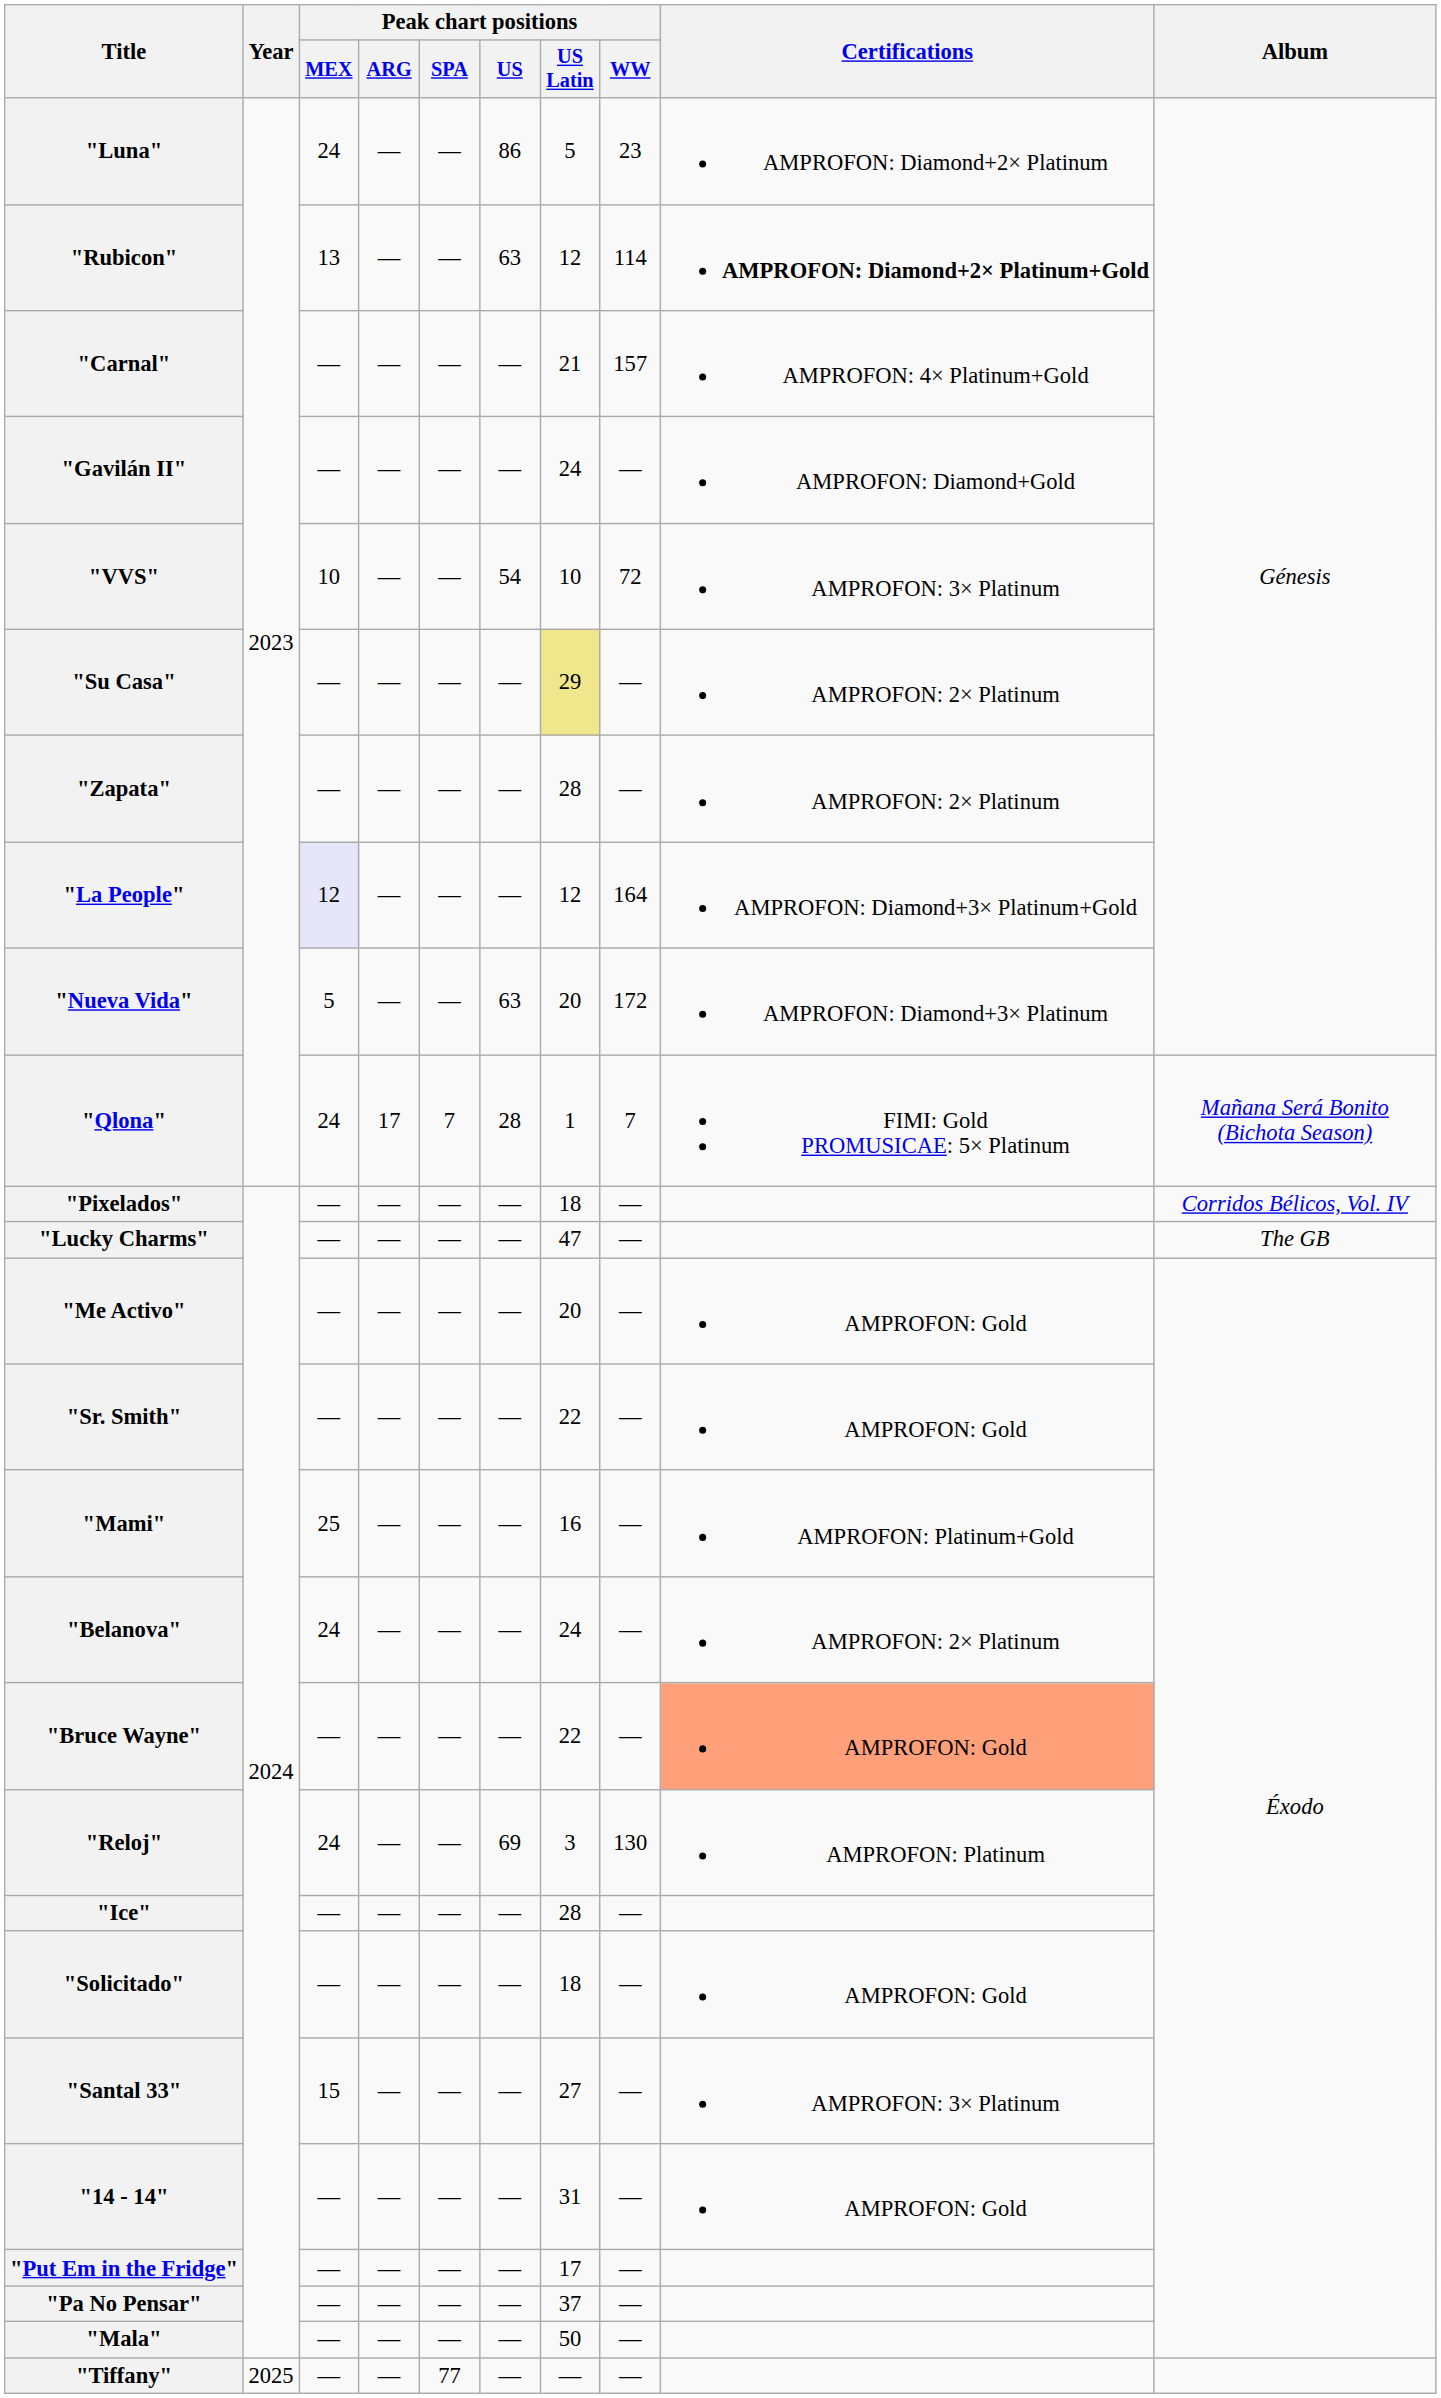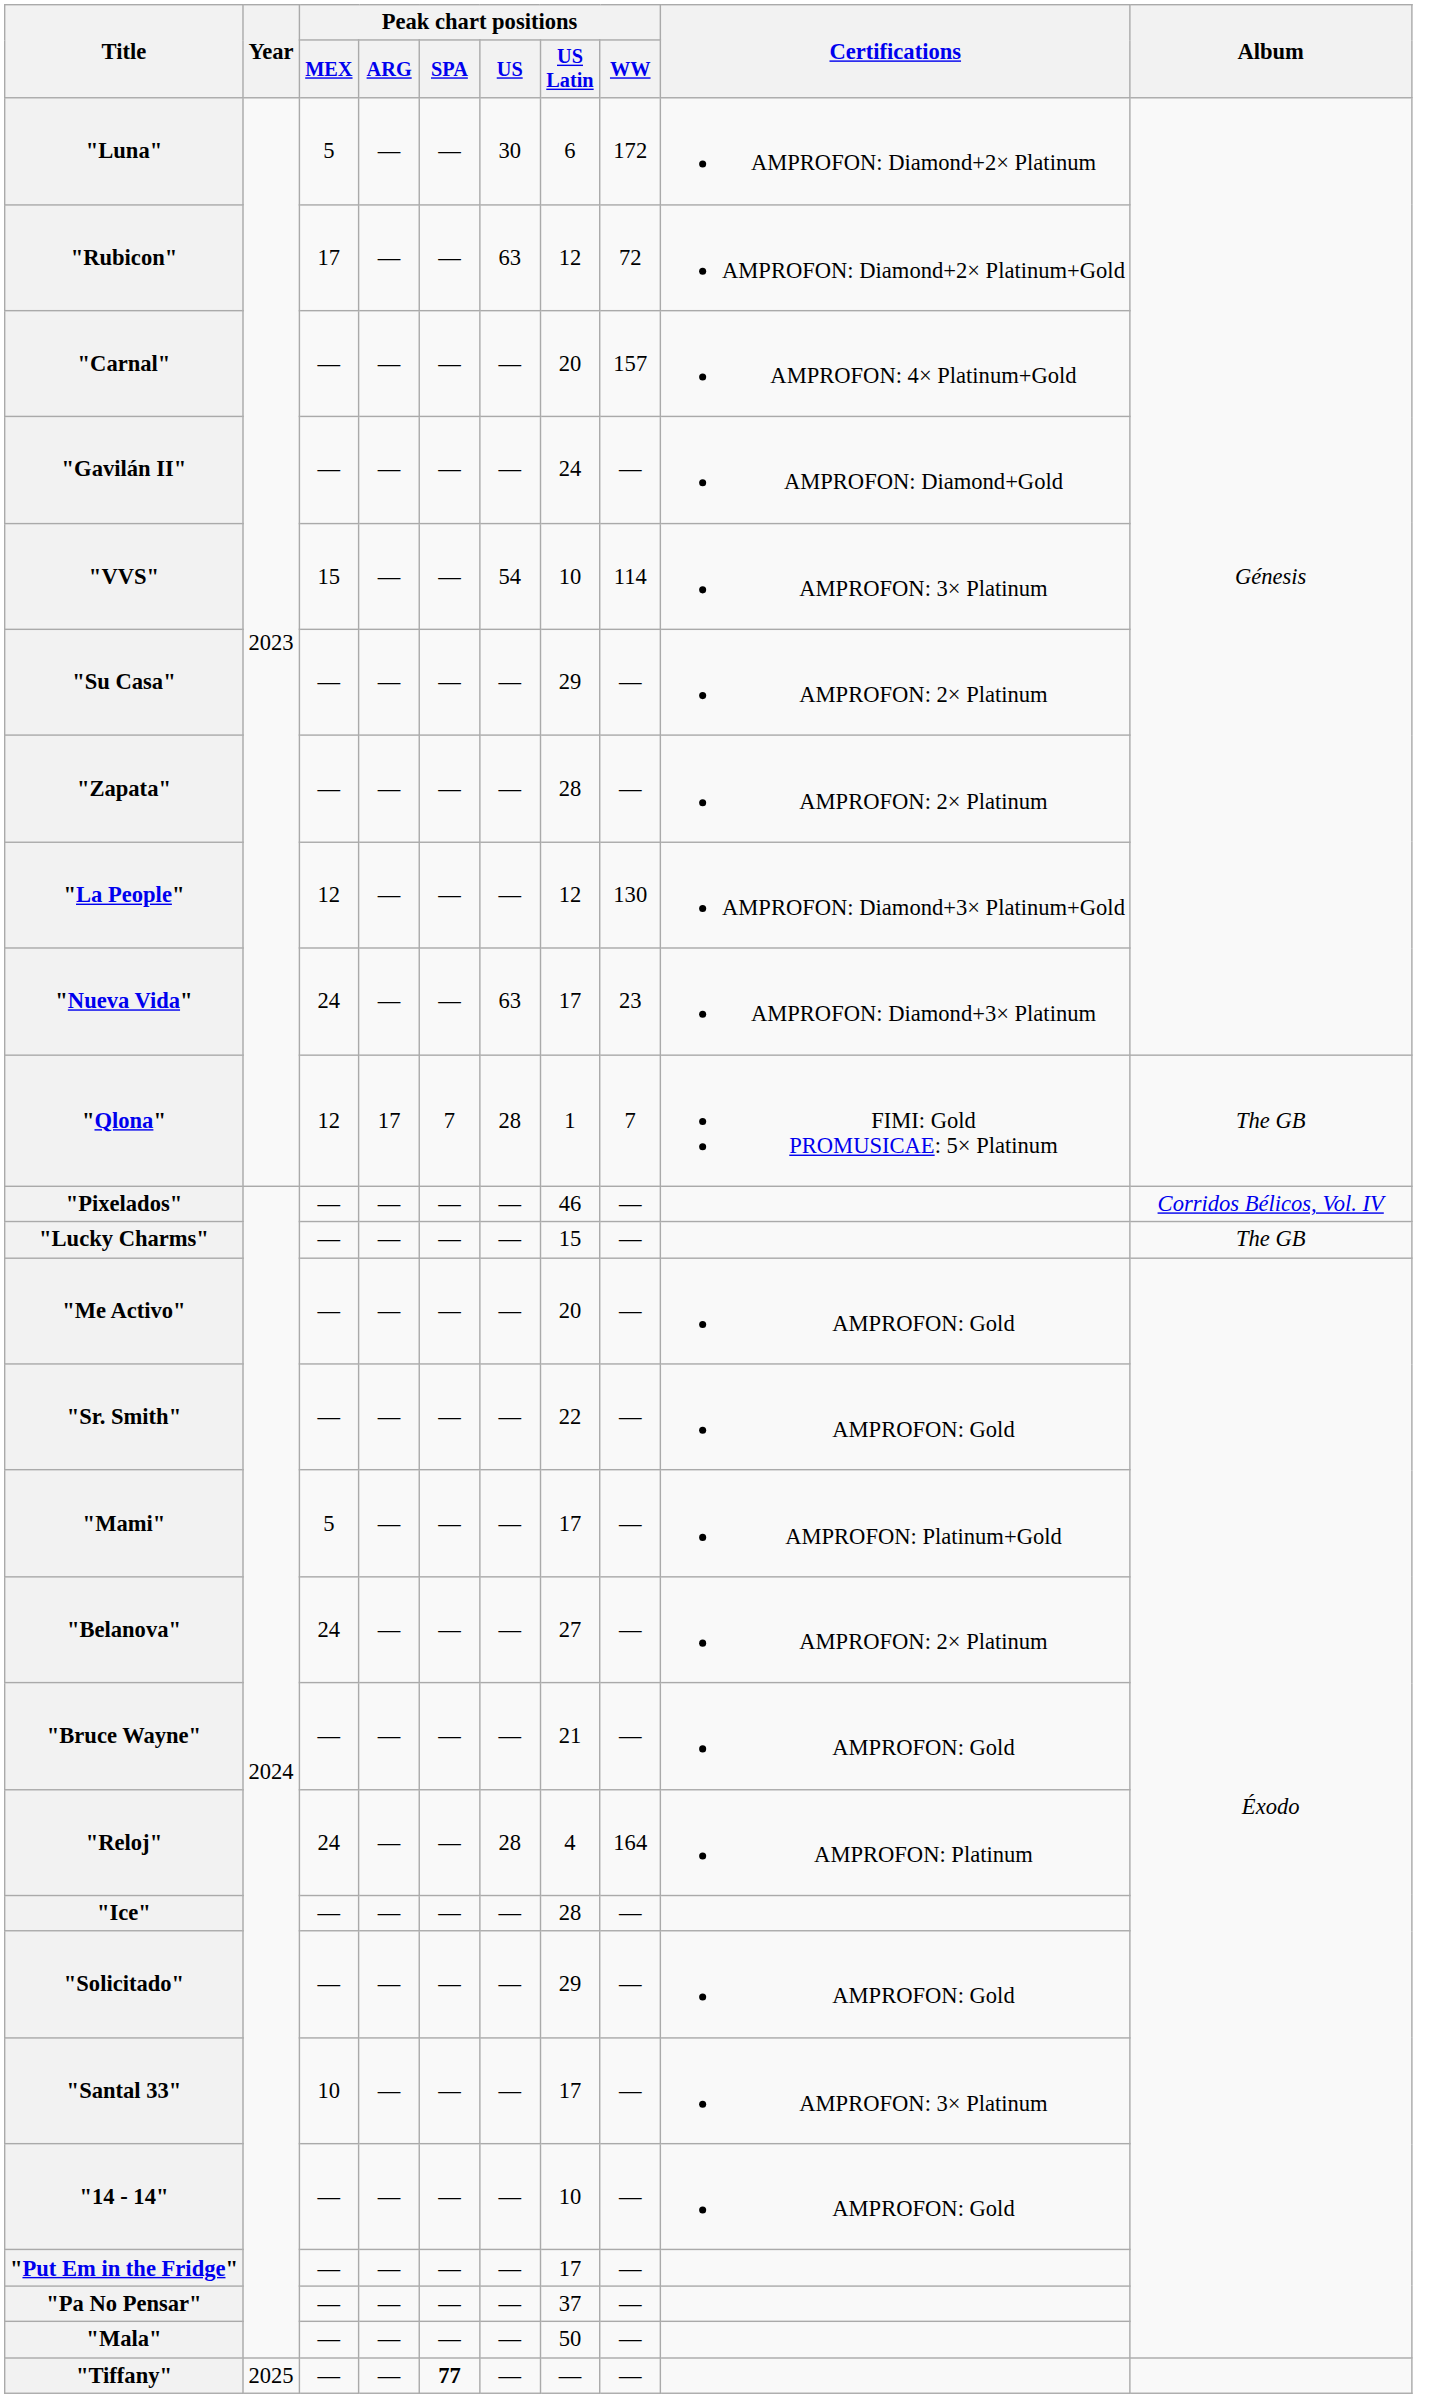"Luna" | Peak chart positions / MEX: 24 -> 5
"Luna" | Peak chart positions / US: 86 -> 30
"Luna" | Peak chart positions / US Latin: 5 -> 6
"Luna" | Peak chart positions / WW: 23 -> 172
"Rubicon" | Peak chart positions / MEX: 13 -> 17
"Rubicon" | Peak chart positions / WW: 114 -> 72
"Rubicon" | Certifications: bold -> normal
"Carnal" | Peak chart positions / US Latin: 21 -> 20
"VVS" | Peak chart positions / MEX: 10 -> 15
"VVS" | Peak chart positions / WW: 72 -> 114
"Su Casa" | Peak chart positions / US Latin: khaki background -> no background
"La People" | Peak chart positions / MEX: lavender background -> no background
"La People" | Peak chart positions / WW: 164 -> 130
"Nueva Vida" | Peak chart positions / MEX: 5 -> 24
"Nueva Vida" | Peak chart positions / US Latin: 20 -> 17
"Nueva Vida" | Peak chart positions / WW: 172 -> 23
"Qlona" | Peak chart positions / MEX: 24 -> 12
"Qlona" | Album: Mañana Será Bonito (Bichota Season) -> The GB
"Pixelados" | Peak chart positions / US Latin: 18 -> 46
"Lucky Charms" | Peak chart positions / US Latin: 47 -> 15
"Mami" | Peak chart positions / MEX: 25 -> 5
"Mami" | Peak chart positions / US Latin: 16 -> 17
"Belanova" | Peak chart positions / US Latin: 24 -> 27
"Bruce Wayne" | Peak chart positions / US Latin: 22 -> 21
"Bruce Wayne" | Certifications: lightsalmon background -> no background
"Reloj" | Peak chart positions / US: 69 -> 28
"Reloj" | Peak chart positions / US Latin: 3 -> 4
"Reloj" | Peak chart positions / WW: 130 -> 164
"Solicitado" | Peak chart positions / US Latin: 18 -> 29
"Santal 33" | Peak chart positions / MEX: 15 -> 10
"Santal 33" | Peak chart positions / US Latin: 27 -> 17
"14 - 14" | Peak chart positions / US Latin: 31 -> 10
"Tiffany" | Peak chart positions / SPA: normal -> bold
